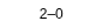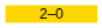row 1 | column 1: no background -> gold background
